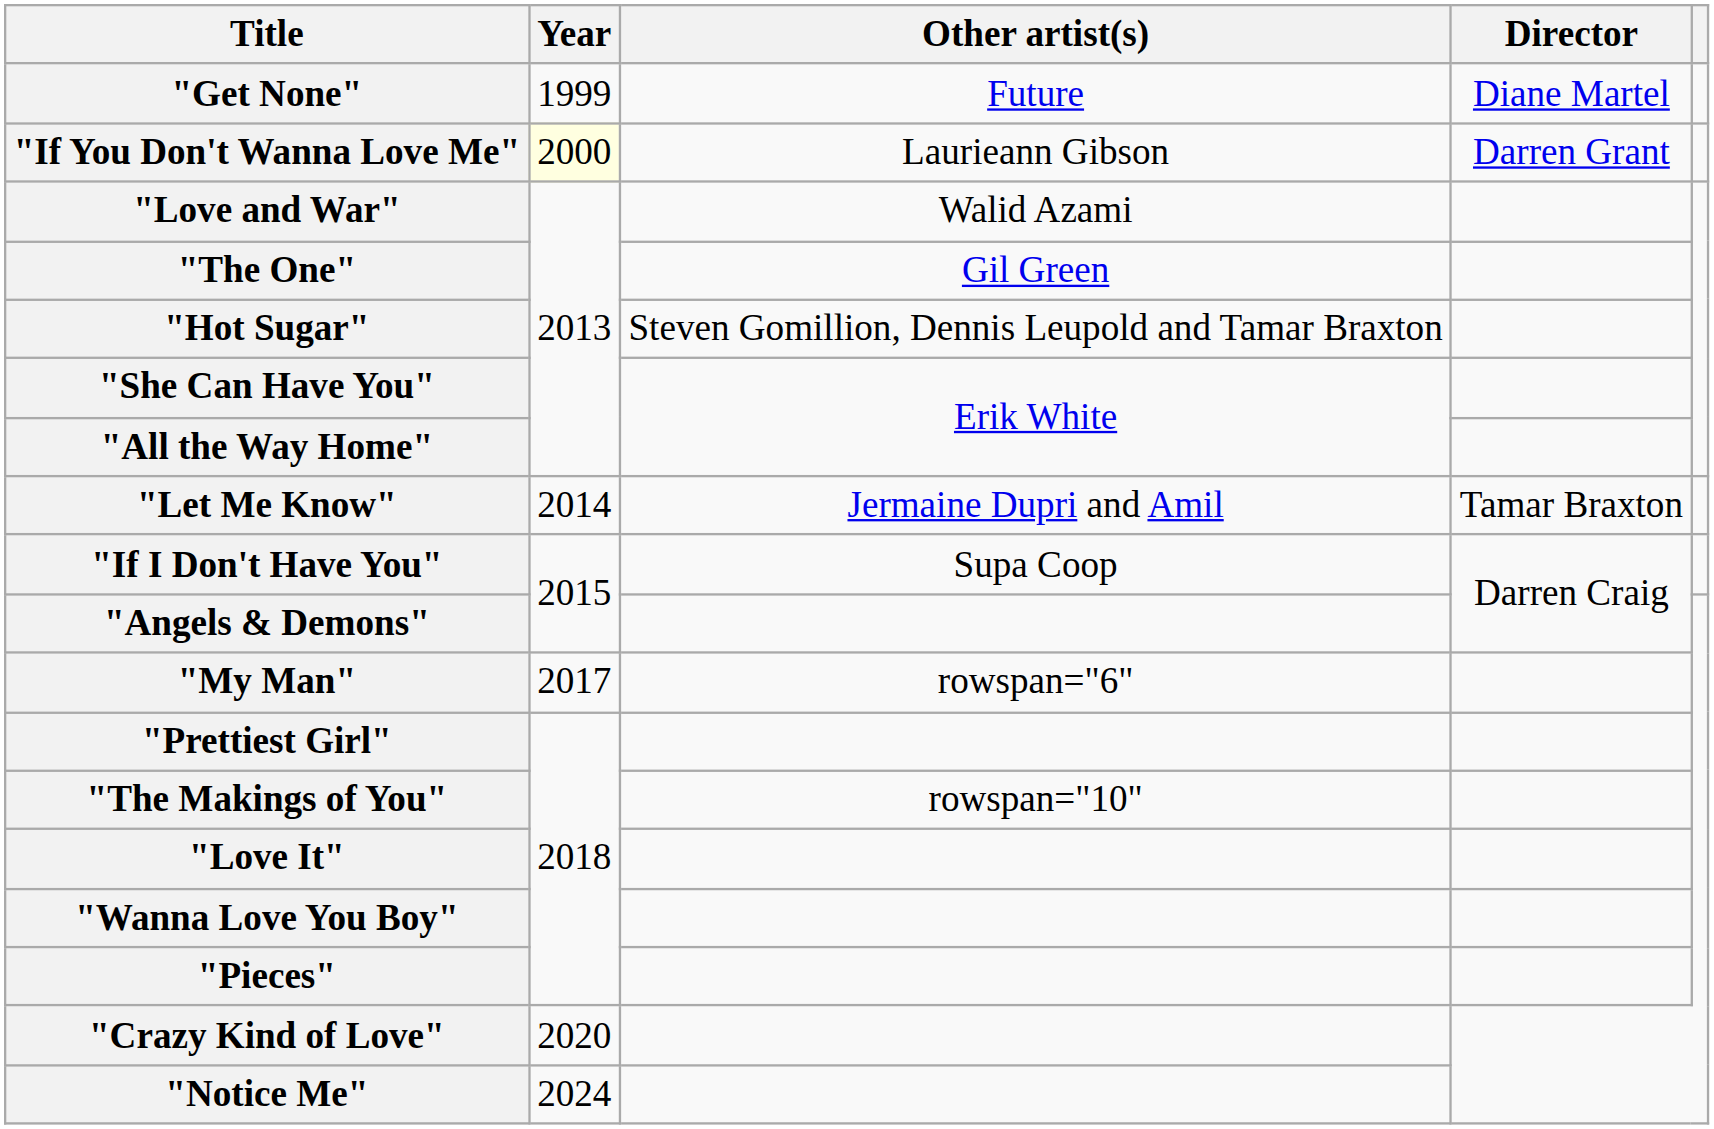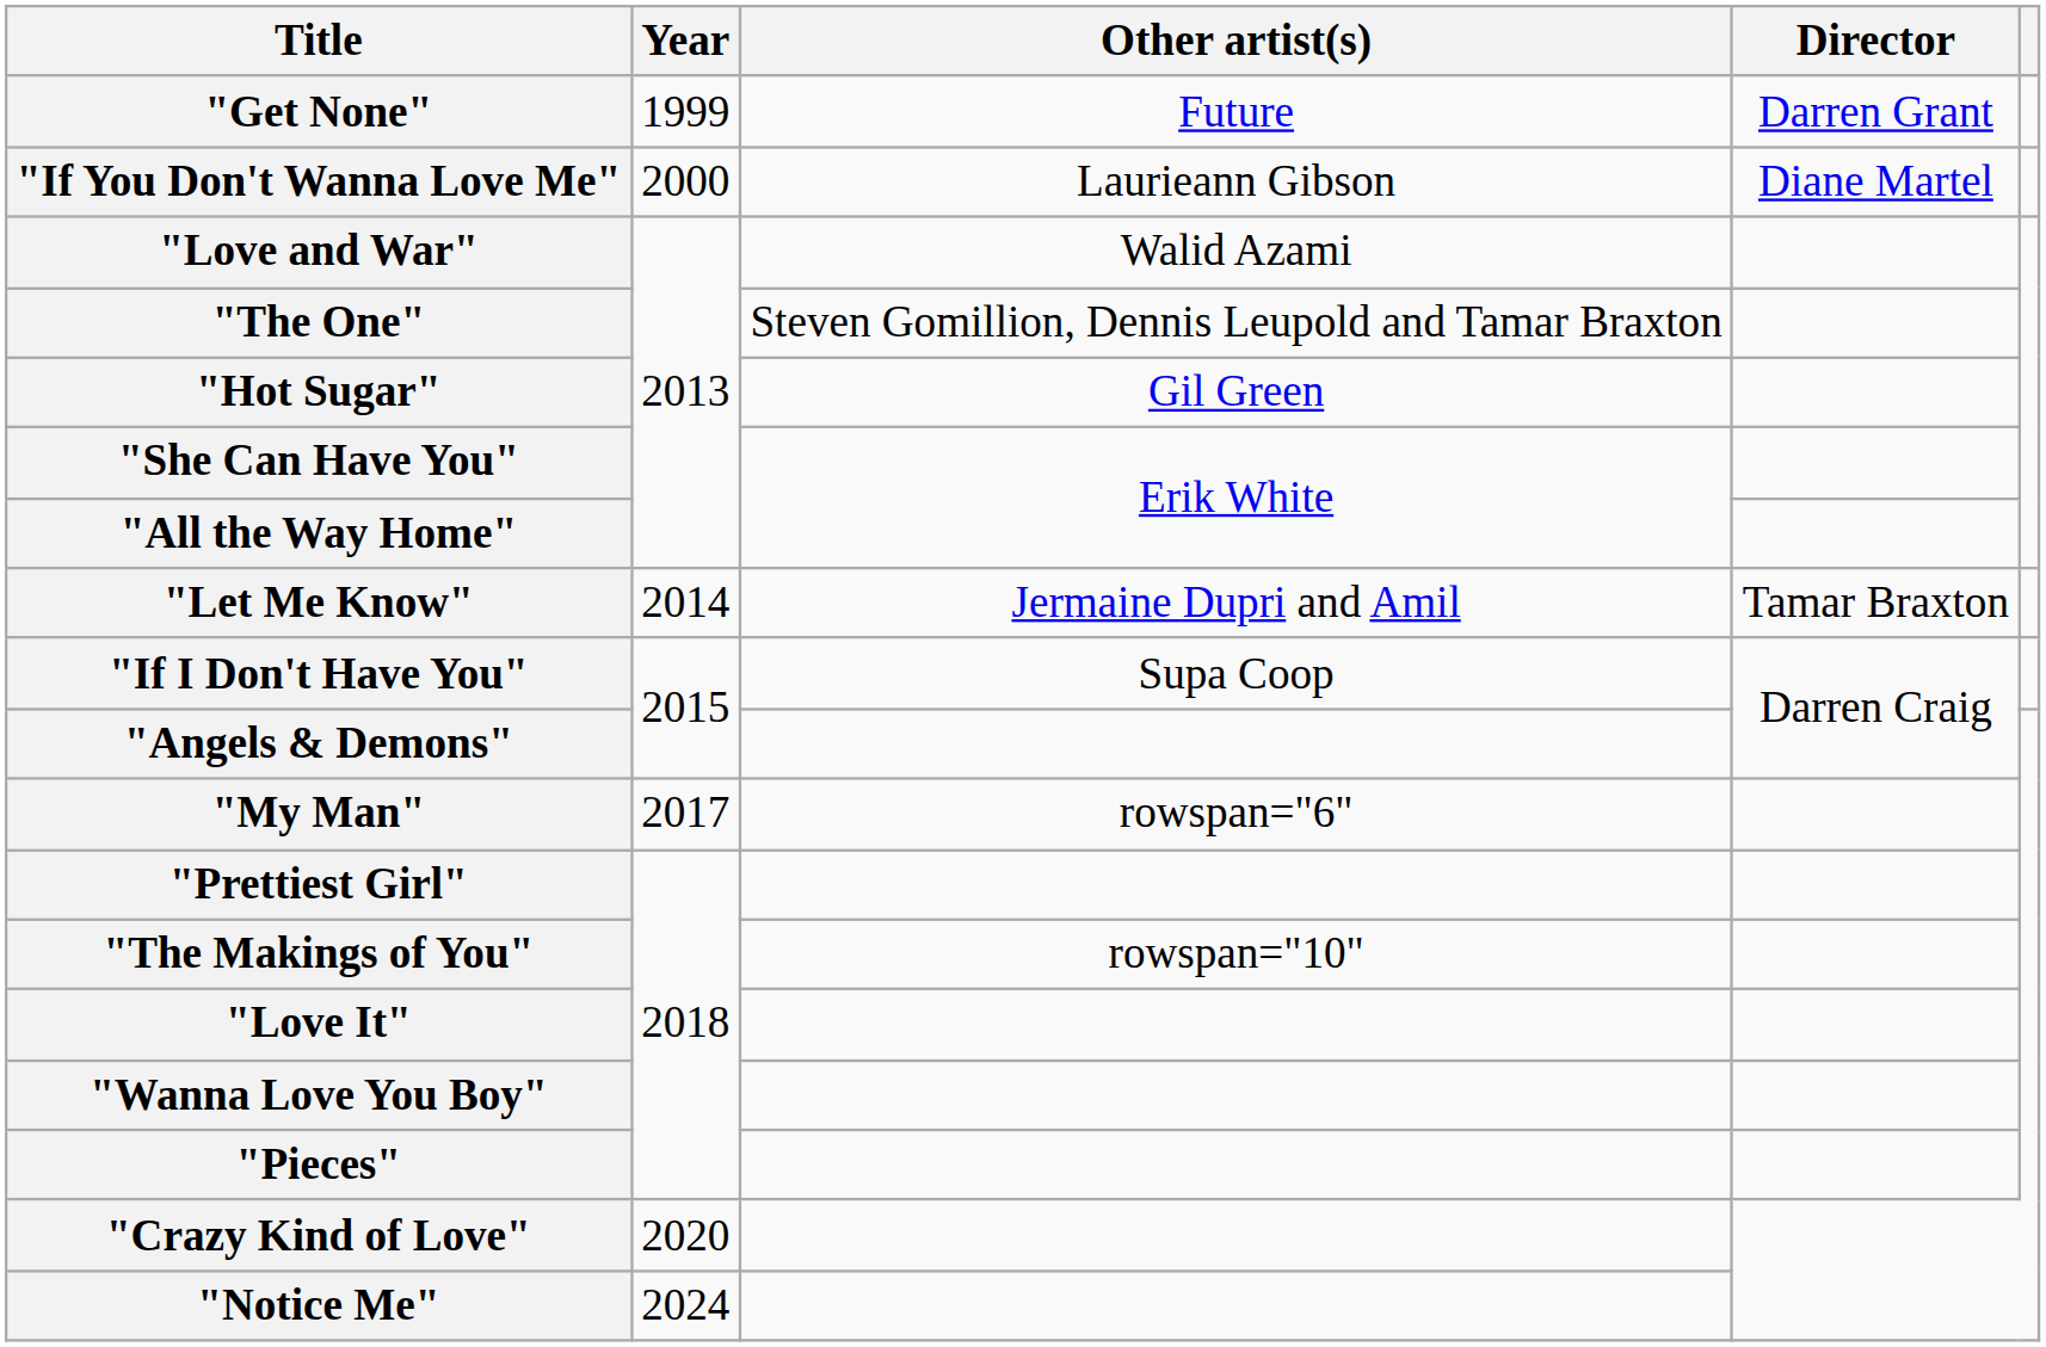"Get None" | Director: Diane Martel -> Darren Grant
"If You Don't Wanna Love Me" | Year: lightyellow background -> no background
"If You Don't Wanna Love Me" | Director: Darren Grant -> Diane Martel
"The One" | Other artist(s): Gil Green -> Steven Gomillion, Dennis Leupold and Tamar Braxton
"Hot Sugar" | Other artist(s): Steven Gomillion, Dennis Leupold and Tamar Braxton -> Gil Green
